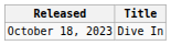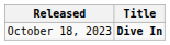October 18, 2023 | Title: normal -> bold
